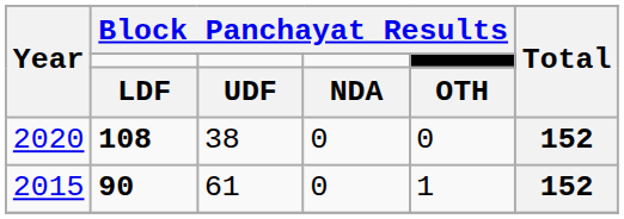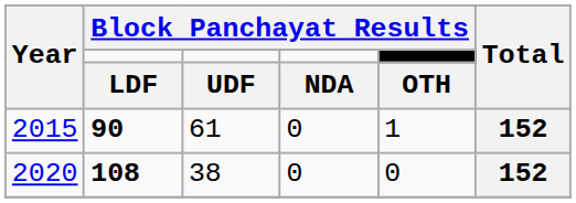rows swapped: 2020 <-> 2015
